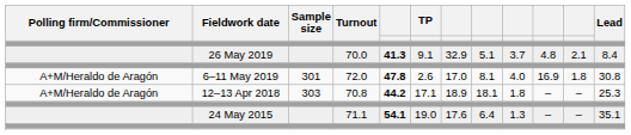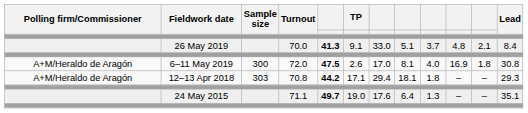26 May 2019 | column 7: 32.9 -> 33.0
6–11 May 2019 | Sample size: 301 -> 300
6–11 May 2019 | column 5: 47.8 -> 47.5
12–13 Apr 2018 | column 7: 18.9 -> 29.4
12–13 Apr 2018 | Lead: 25.3 -> 29.3
24 May 2015 | column 5: 54.1 -> 49.7
